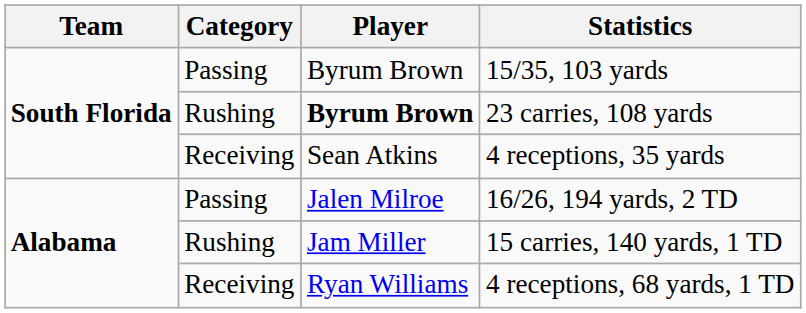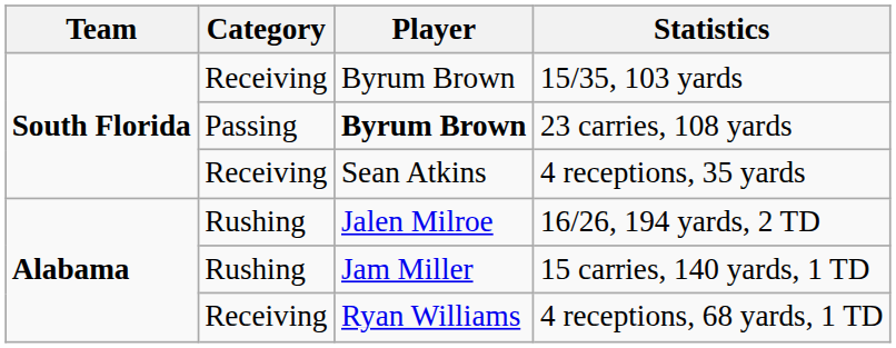15/35, 103 yards | Category: Passing -> Receiving
23 carries, 108 yards | Category: Rushing -> Passing
16/26, 194 yards, 2 TD | Category: Passing -> Rushing
